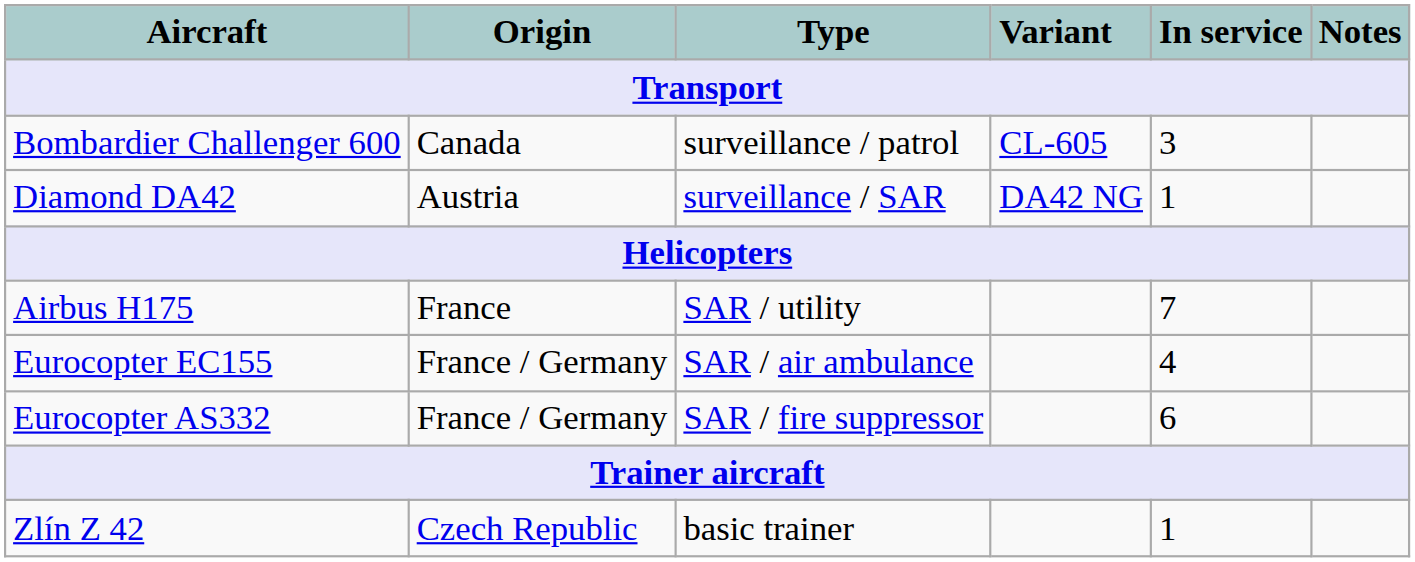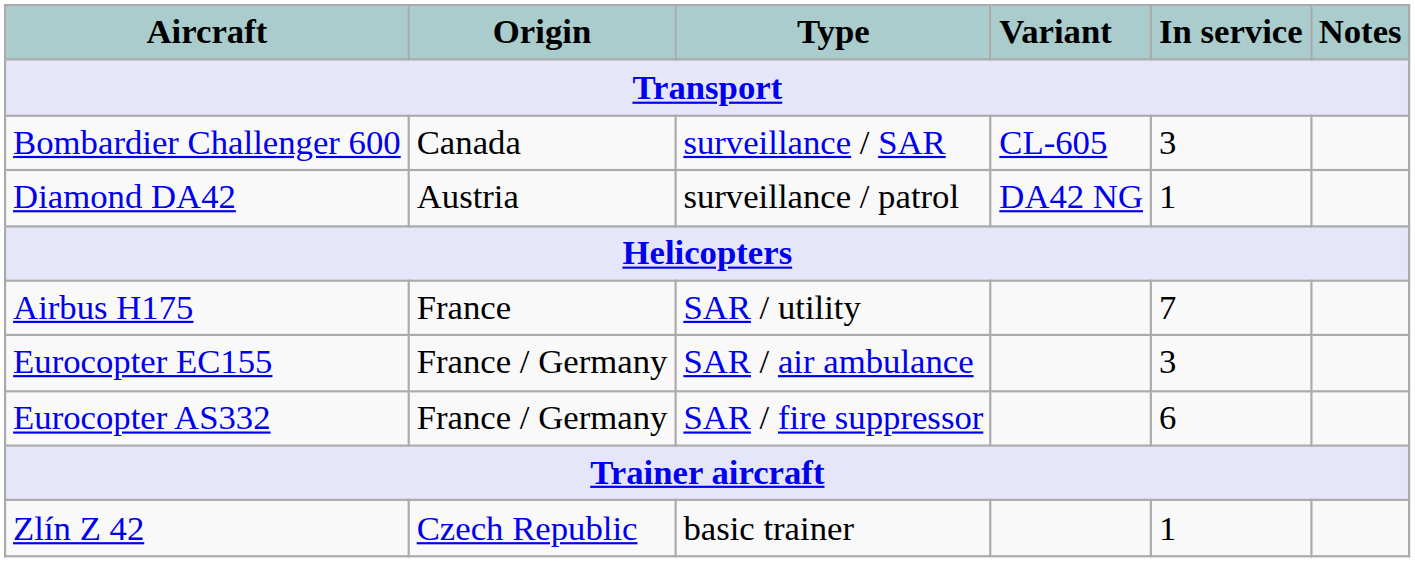Bombardier Challenger 600 | Type: surveillance / patrol -> surveillance / SAR
Diamond DA42 | Type: surveillance / SAR -> surveillance / patrol
Eurocopter EC155 | In service: 4 -> 3
